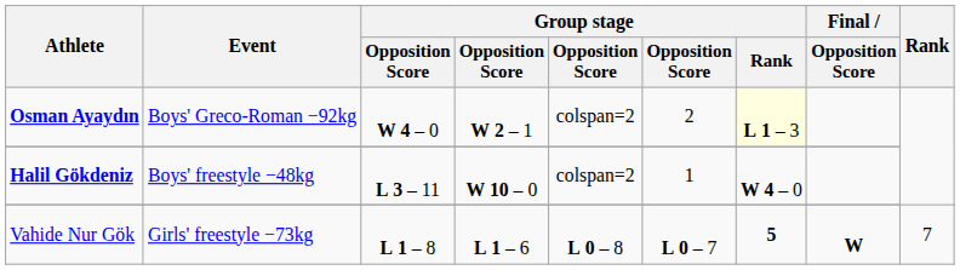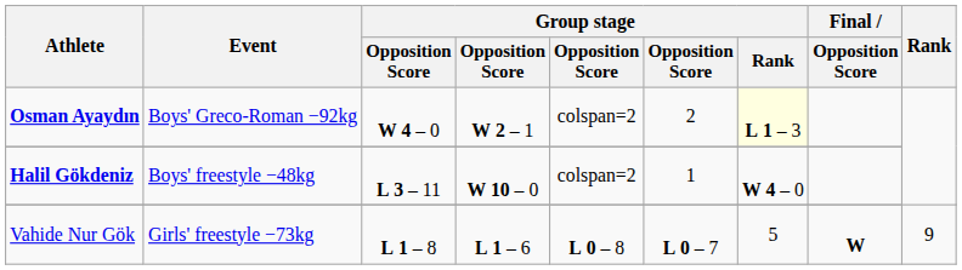Vahide Nur Gök | Group stage / Rank: bold -> normal
Vahide Nur Gök | Rank: 7 -> 9
